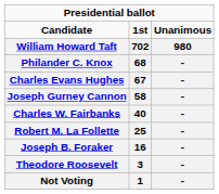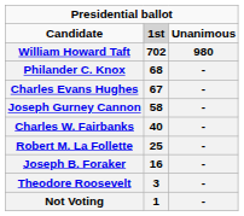Candidate | column 2: no background -> lightgrey background
